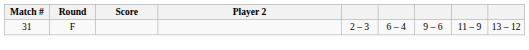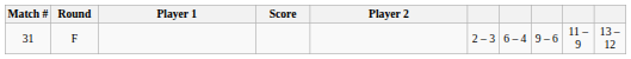+ column: Player 1
